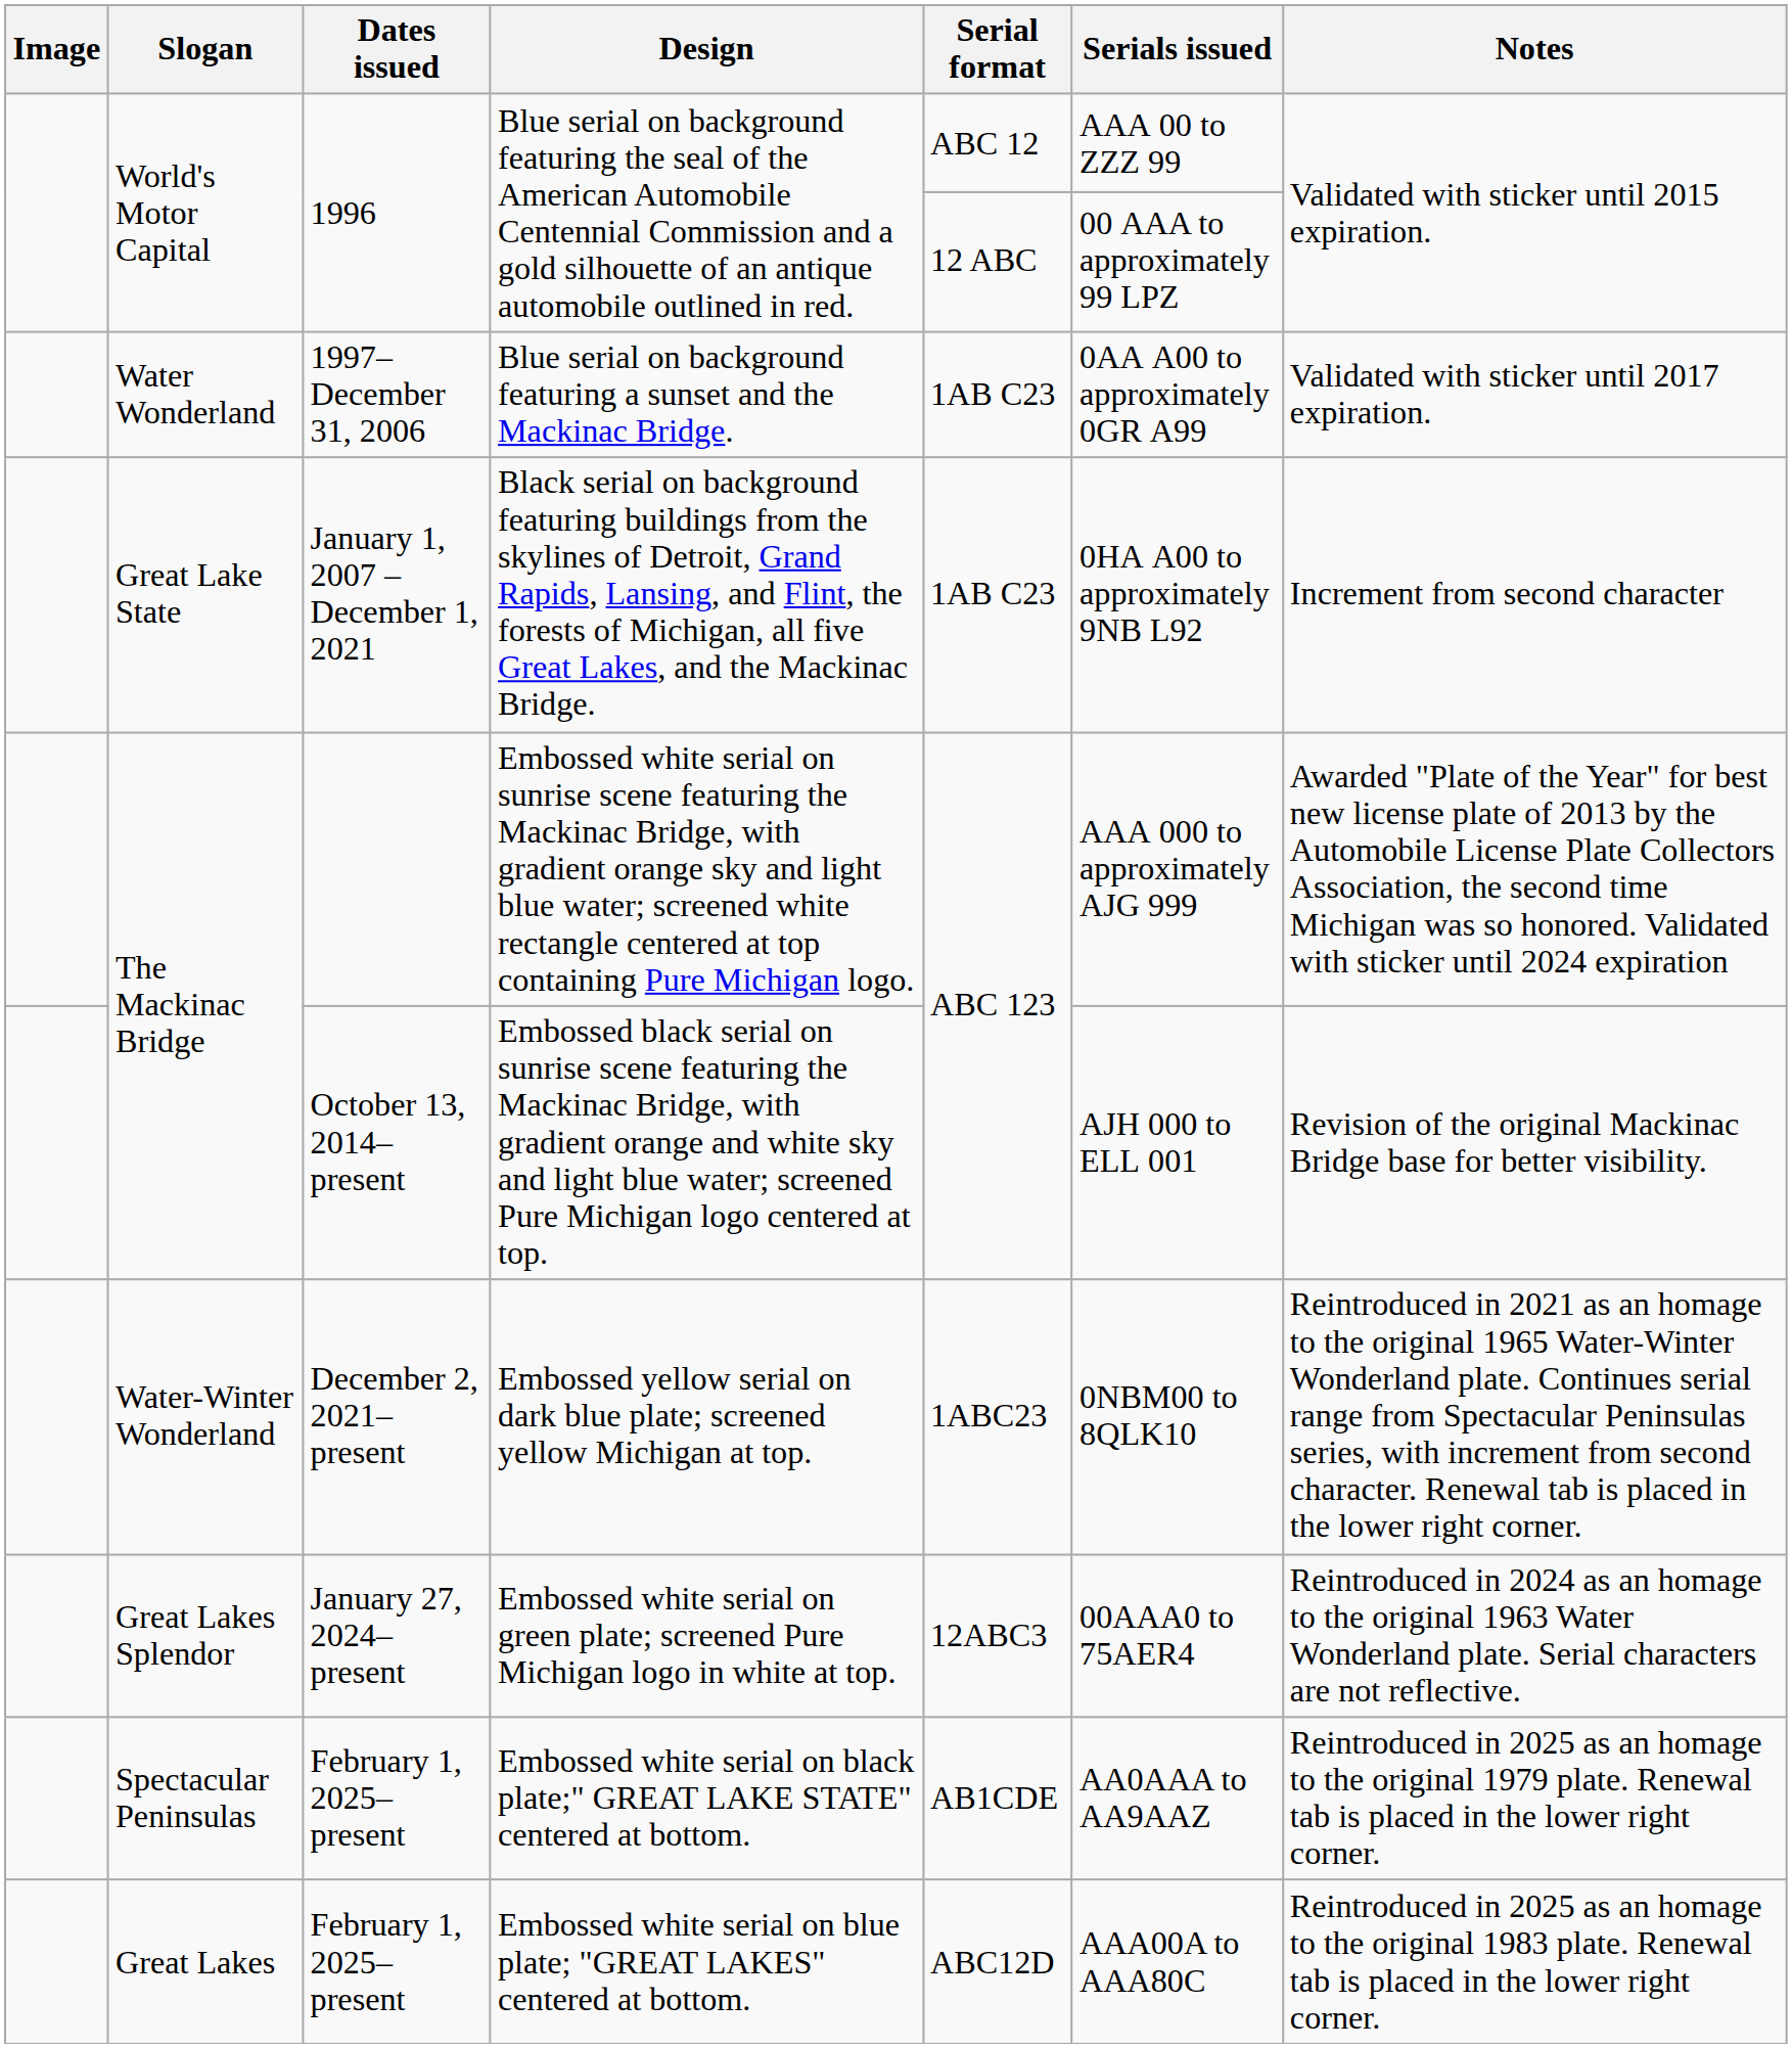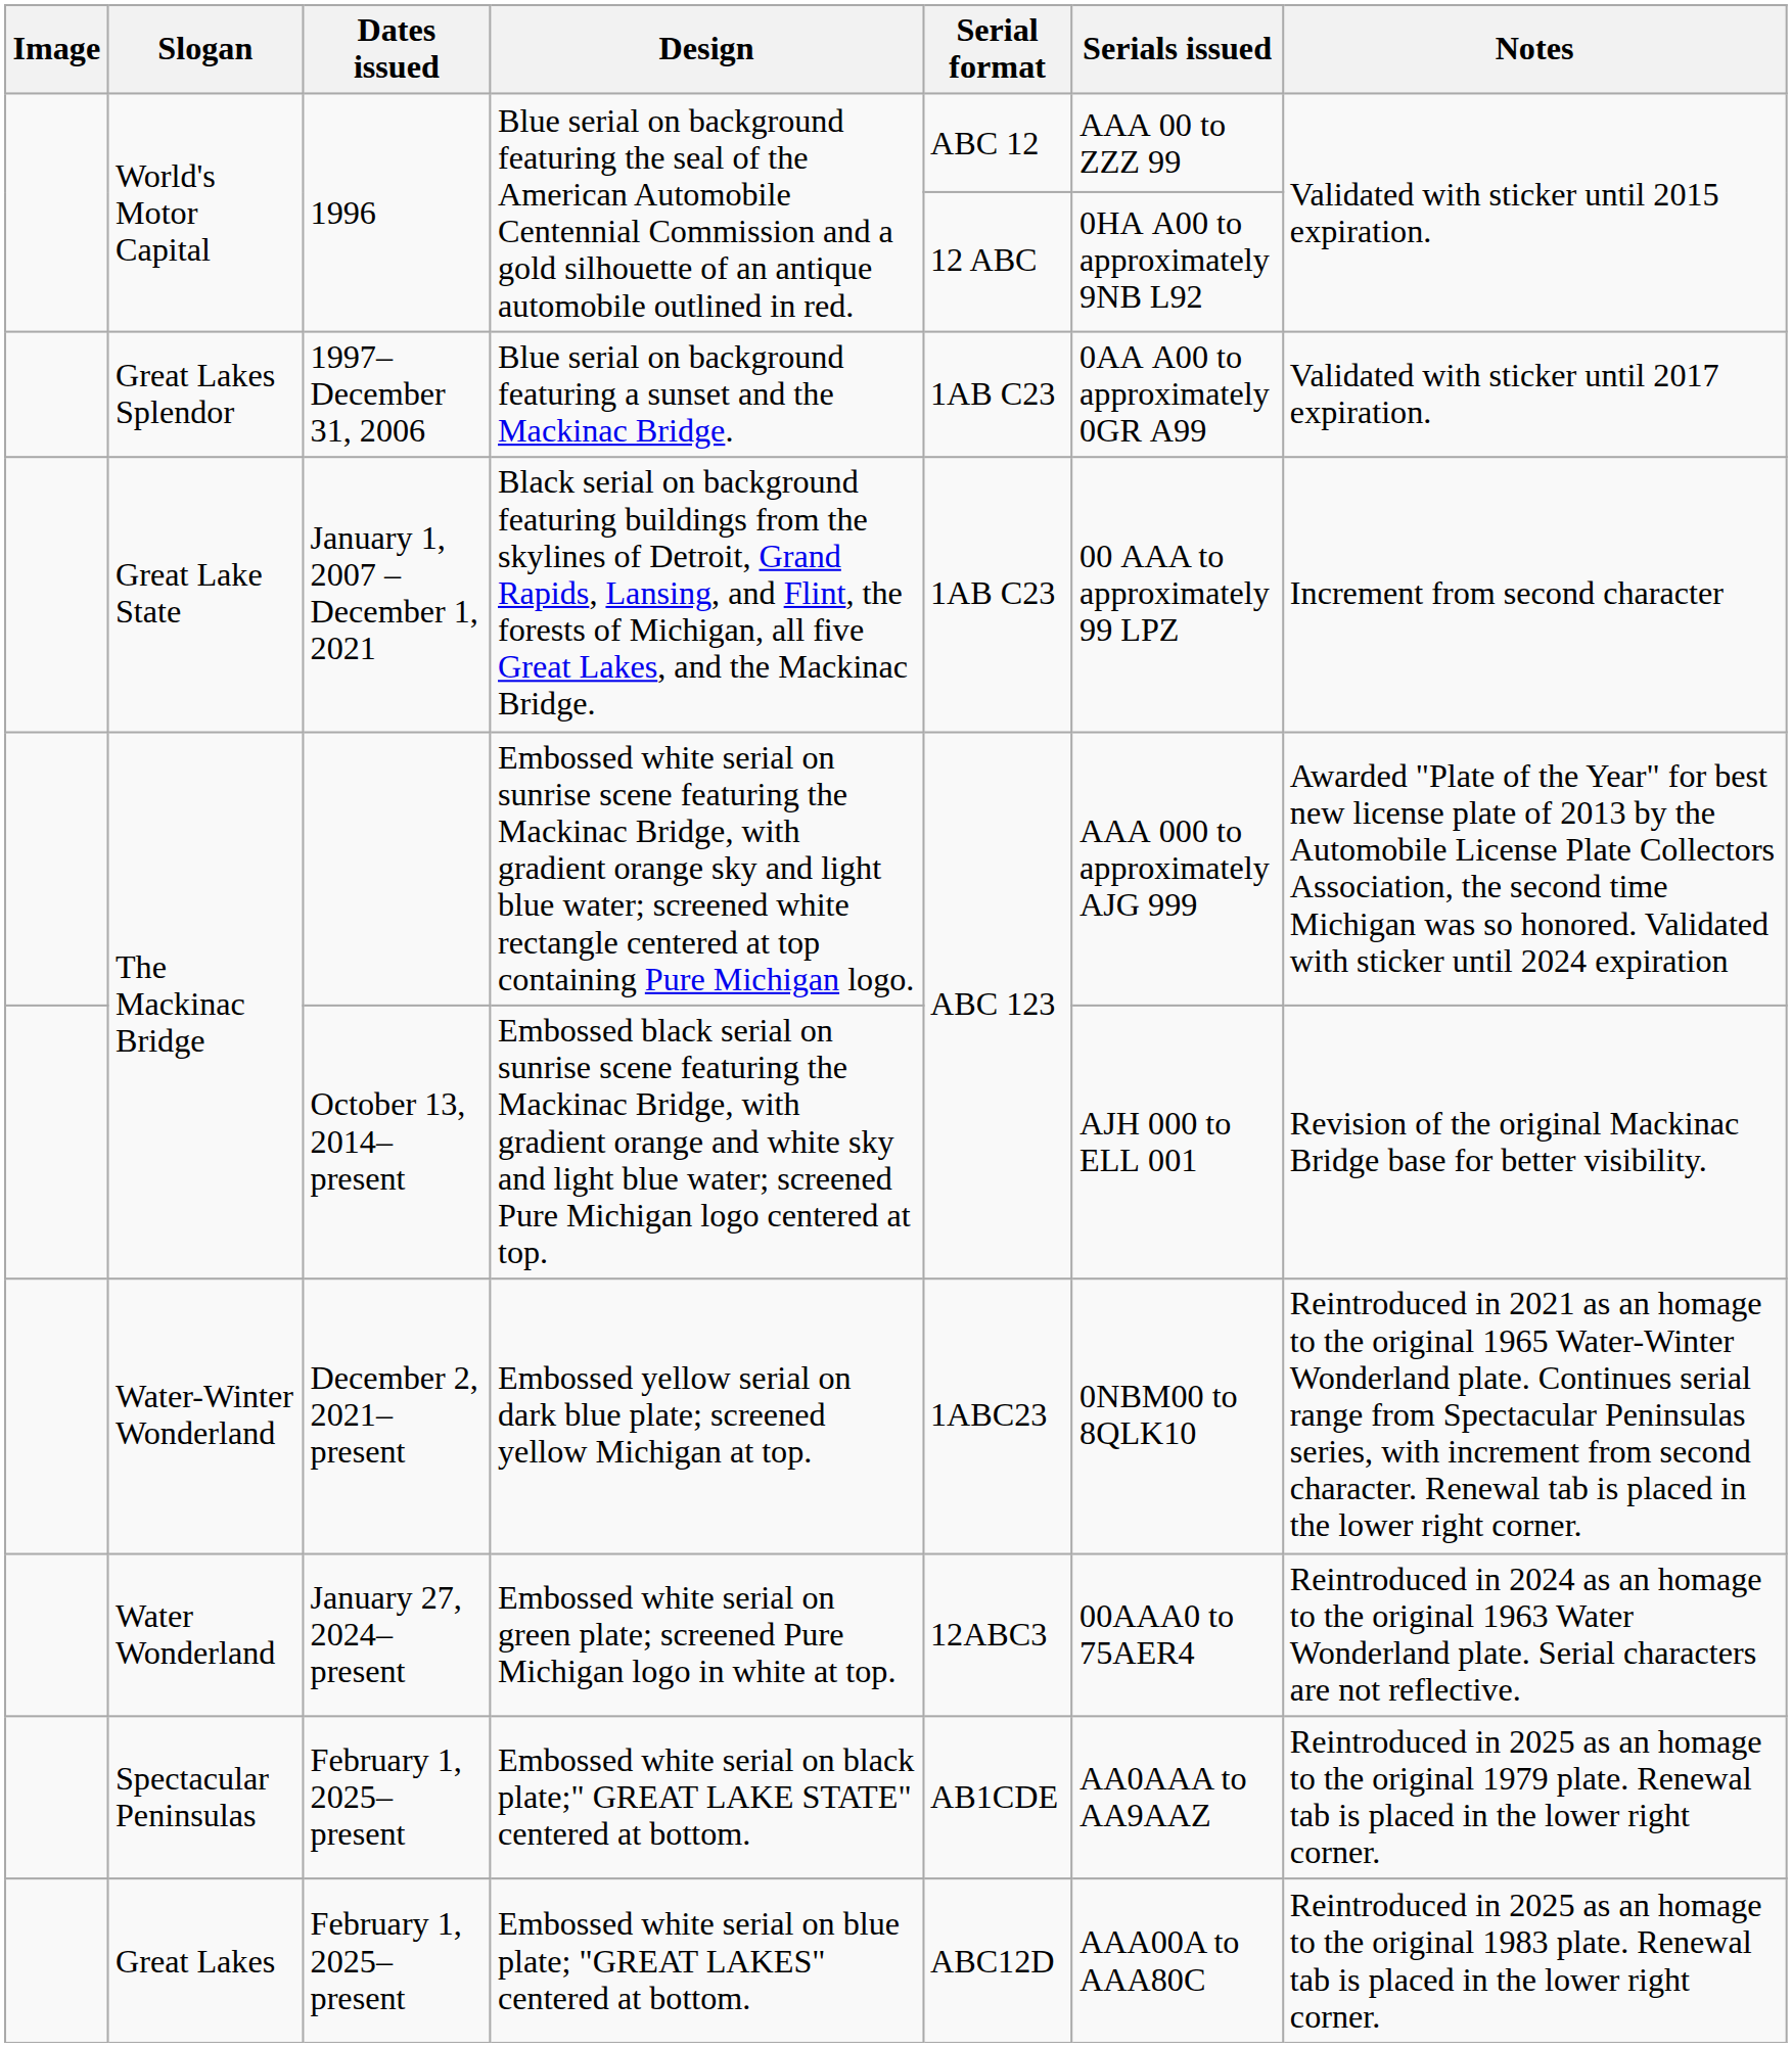row 3 | Serials issued: 00 AAA to approximately 99 LPZ -> 0HA A00 to approximately 9NB L92
row 4 | Slogan: Water Wonderland -> Great Lakes Splendor
row 5 | Serials issued: 0HA A00 to approximately 9NB L92 -> 00 AAA to approximately 99 LPZ
row 9 | Slogan: Great Lakes Splendor -> Water Wonderland
